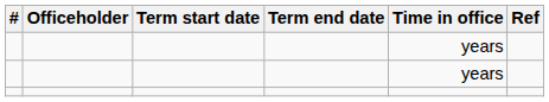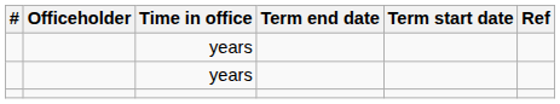columns swapped: Term start date <-> Time in office
